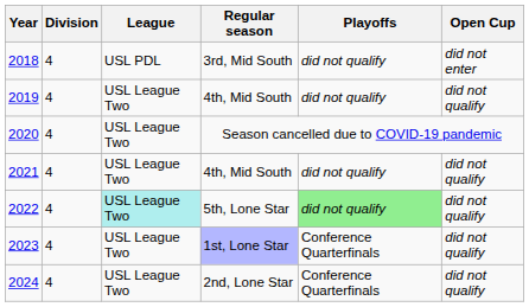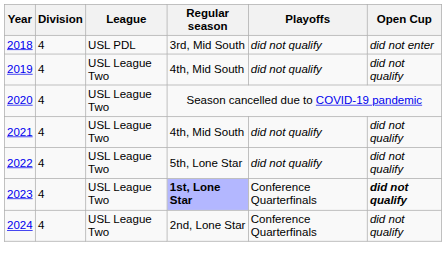2022 | League: paleturquoise background -> no background
2022 | Playoffs: lightgreen background -> no background
2023 | Regular season: normal -> bold
2023 | Open Cup: normal -> bold
